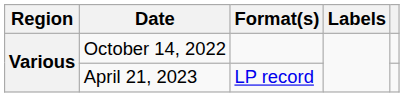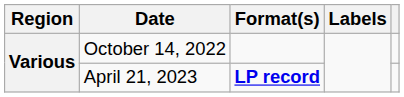April 21, 2023 | Format(s): normal -> bold
